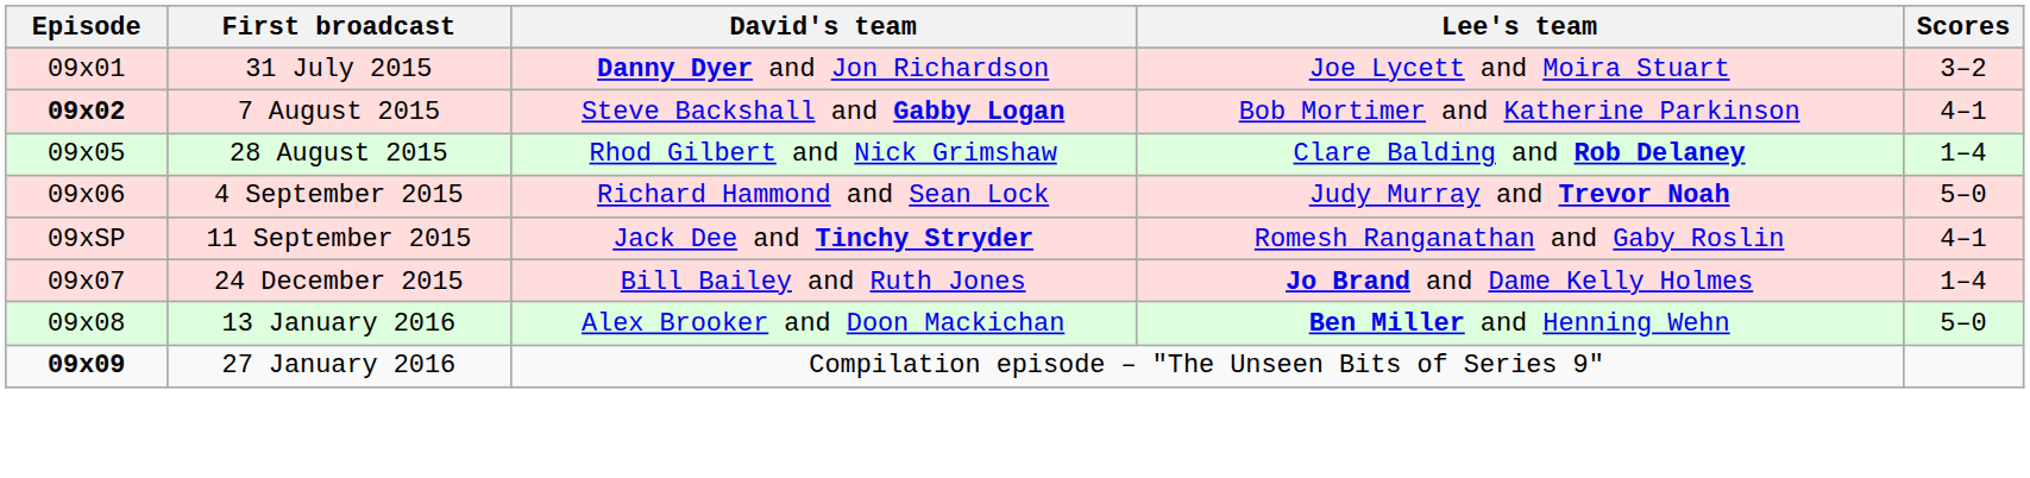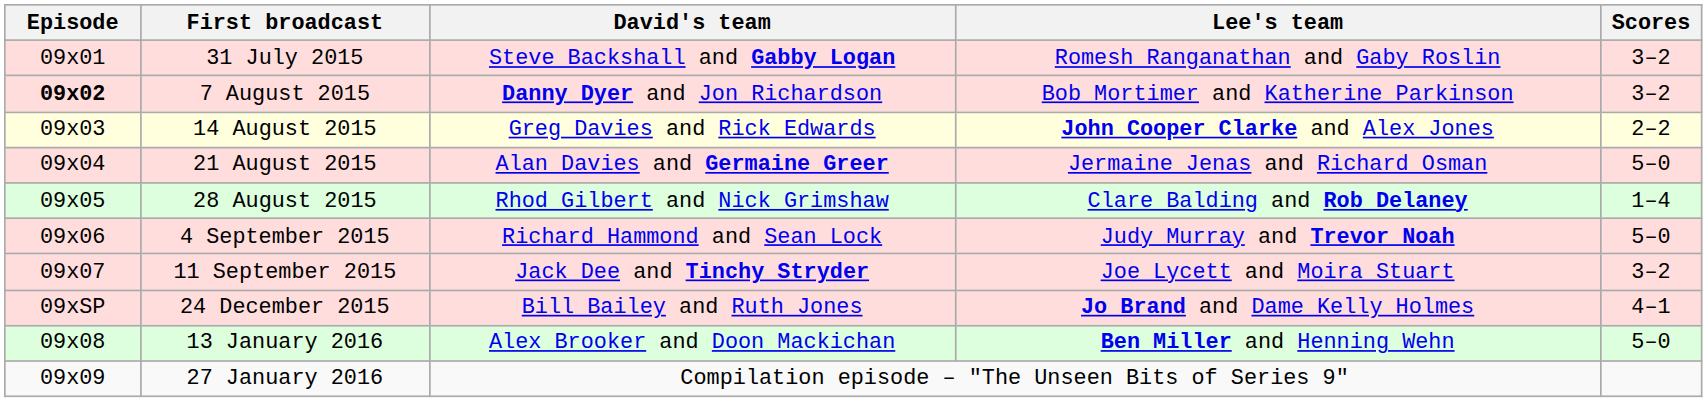31 July 2015 | David's team: Danny Dyer and Jon Richardson -> Steve Backshall and Gabby Logan
31 July 2015 | Lee's team: Joe Lycett and Moira Stuart -> Romesh Ranganathan and Gaby Roslin
7 August 2015 | David's team: Steve Backshall and Gabby Logan -> Danny Dyer and Jon Richardson
7 August 2015 | Scores: 4–1 -> 3–2
+ row: 09x03 | 14 August 2015 | Greg Davies and Rick Edwards | John Cooper Clarke and Alex Jones | 2–2
+ row: 09x04 | 21 August 2015 | Alan Davies and Germaine Greer | Jermaine Jenas and Richard Osman | 5–0
11 September 2015 | Episode: 09xSP -> 09x07
11 September 2015 | Lee's team: Romesh Ranganathan and Gaby Roslin -> Joe Lycett and Moira Stuart
11 September 2015 | Scores: 4–1 -> 3–2
24 December 2015 | Episode: 09x07 -> 09xSP
24 December 2015 | Scores: 1–4 -> 4–1
27 January 2016 | Episode: bold -> normal
